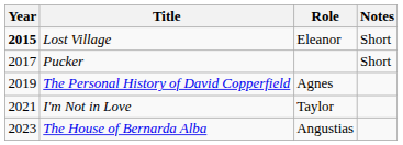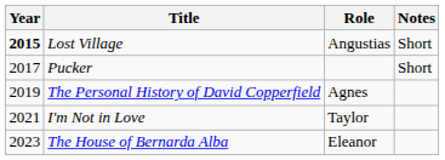Lost Village | Role: Eleanor -> Angustias
The House of Bernarda Alba | Role: Angustias -> Eleanor
